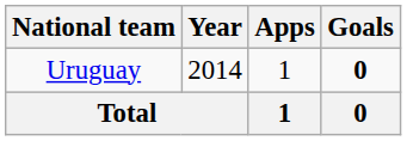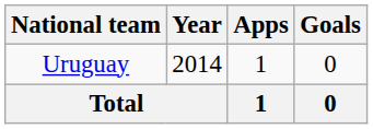Uruguay | Goals: bold -> normal
